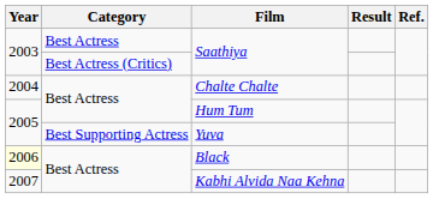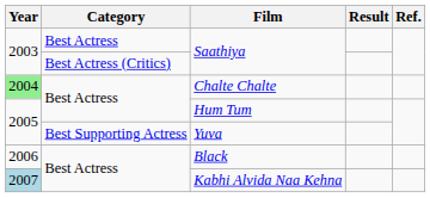Chalte Chalte | Year: no background -> lightgreen background
Black | Year: lightyellow background -> no background
Kabhi Alvida Naa Kehna | Year: no background -> lightblue background
